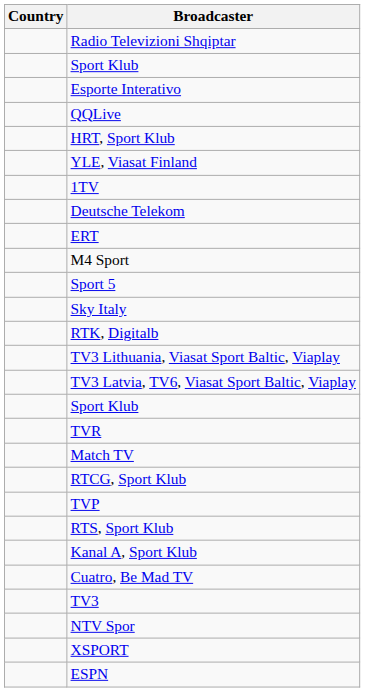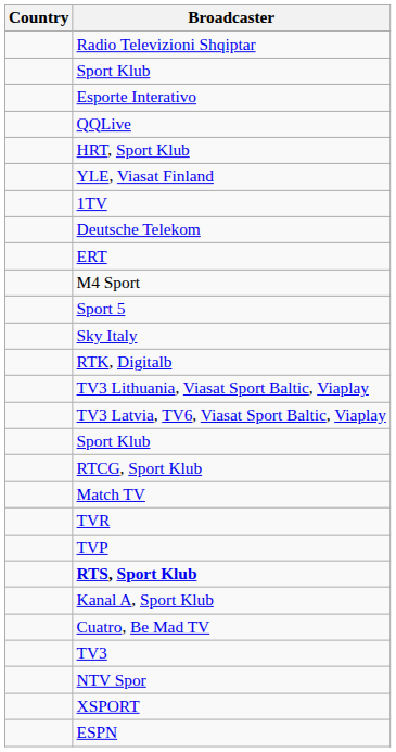row 18 | Broadcaster: TVR -> RTCG, Sport Klub
row 20 | Broadcaster: RTCG, Sport Klub -> TVR
row 22 | Broadcaster: normal -> bold
